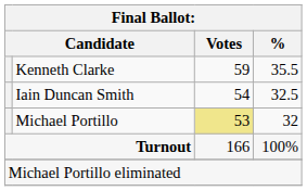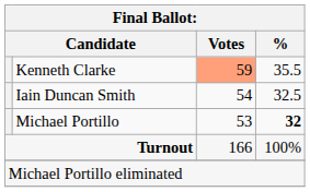Kenneth Clarke | Votes: no background -> lightsalmon background
Michael Portillo | Votes: khaki background -> no background
Michael Portillo | %: normal -> bold
